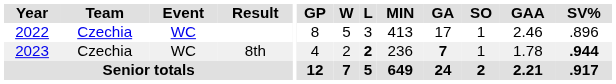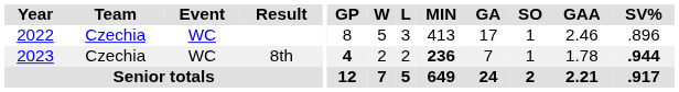8th | GP: normal -> bold
8th | L: bold -> normal
8th | MIN: normal -> bold
8th | GA: bold -> normal
